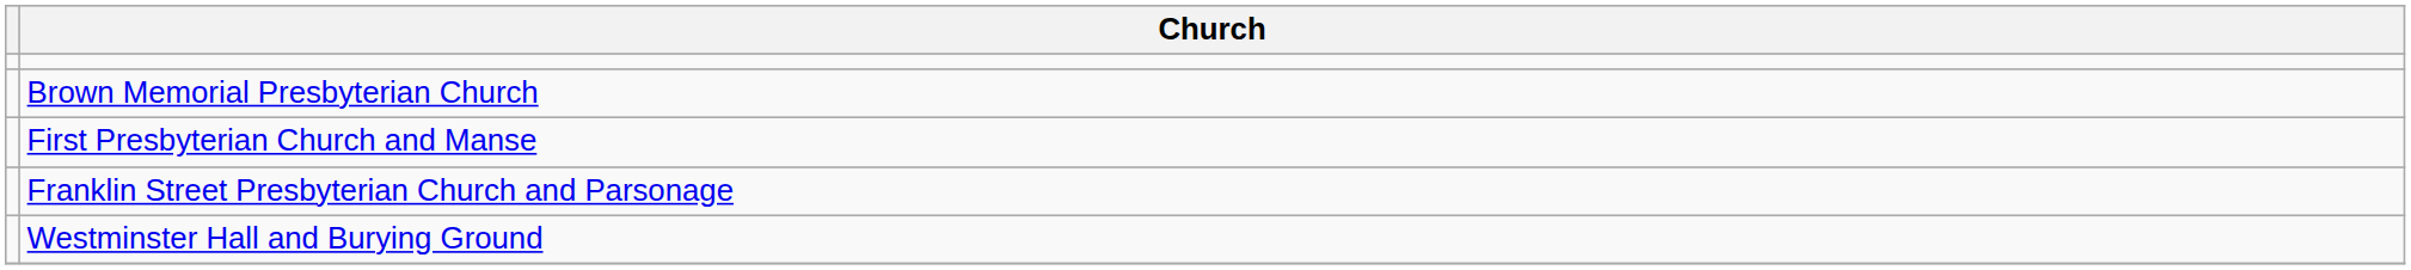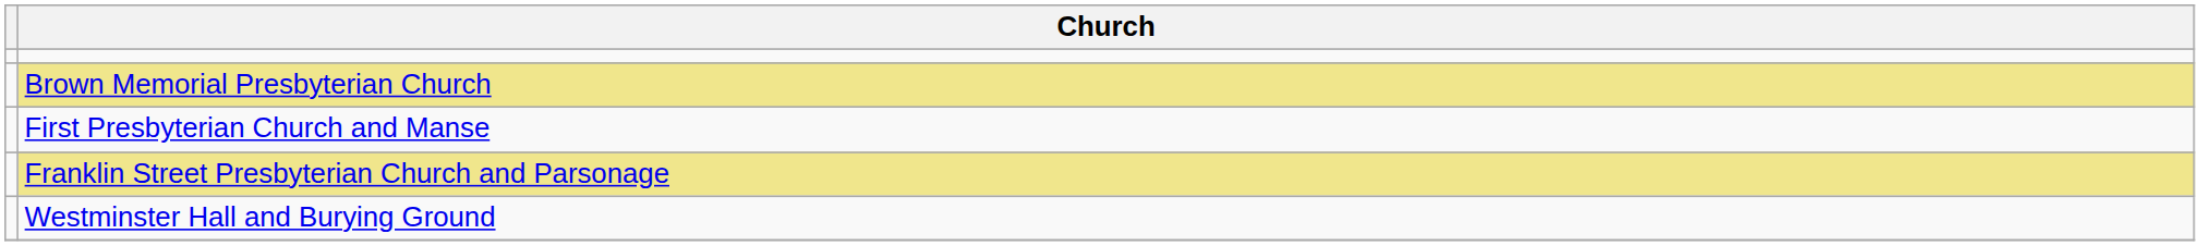row 3 | Church: no background -> khaki background
row 5 | Church: no background -> khaki background
